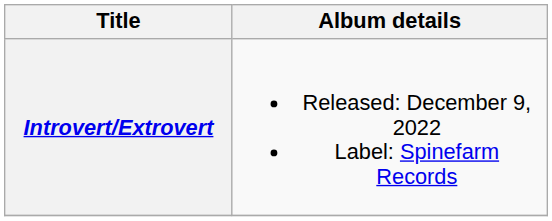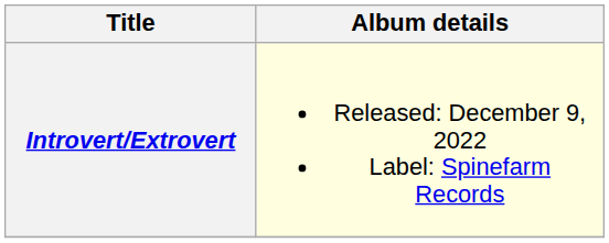Introvert/Extrovert | Album details: no background -> lightyellow background
